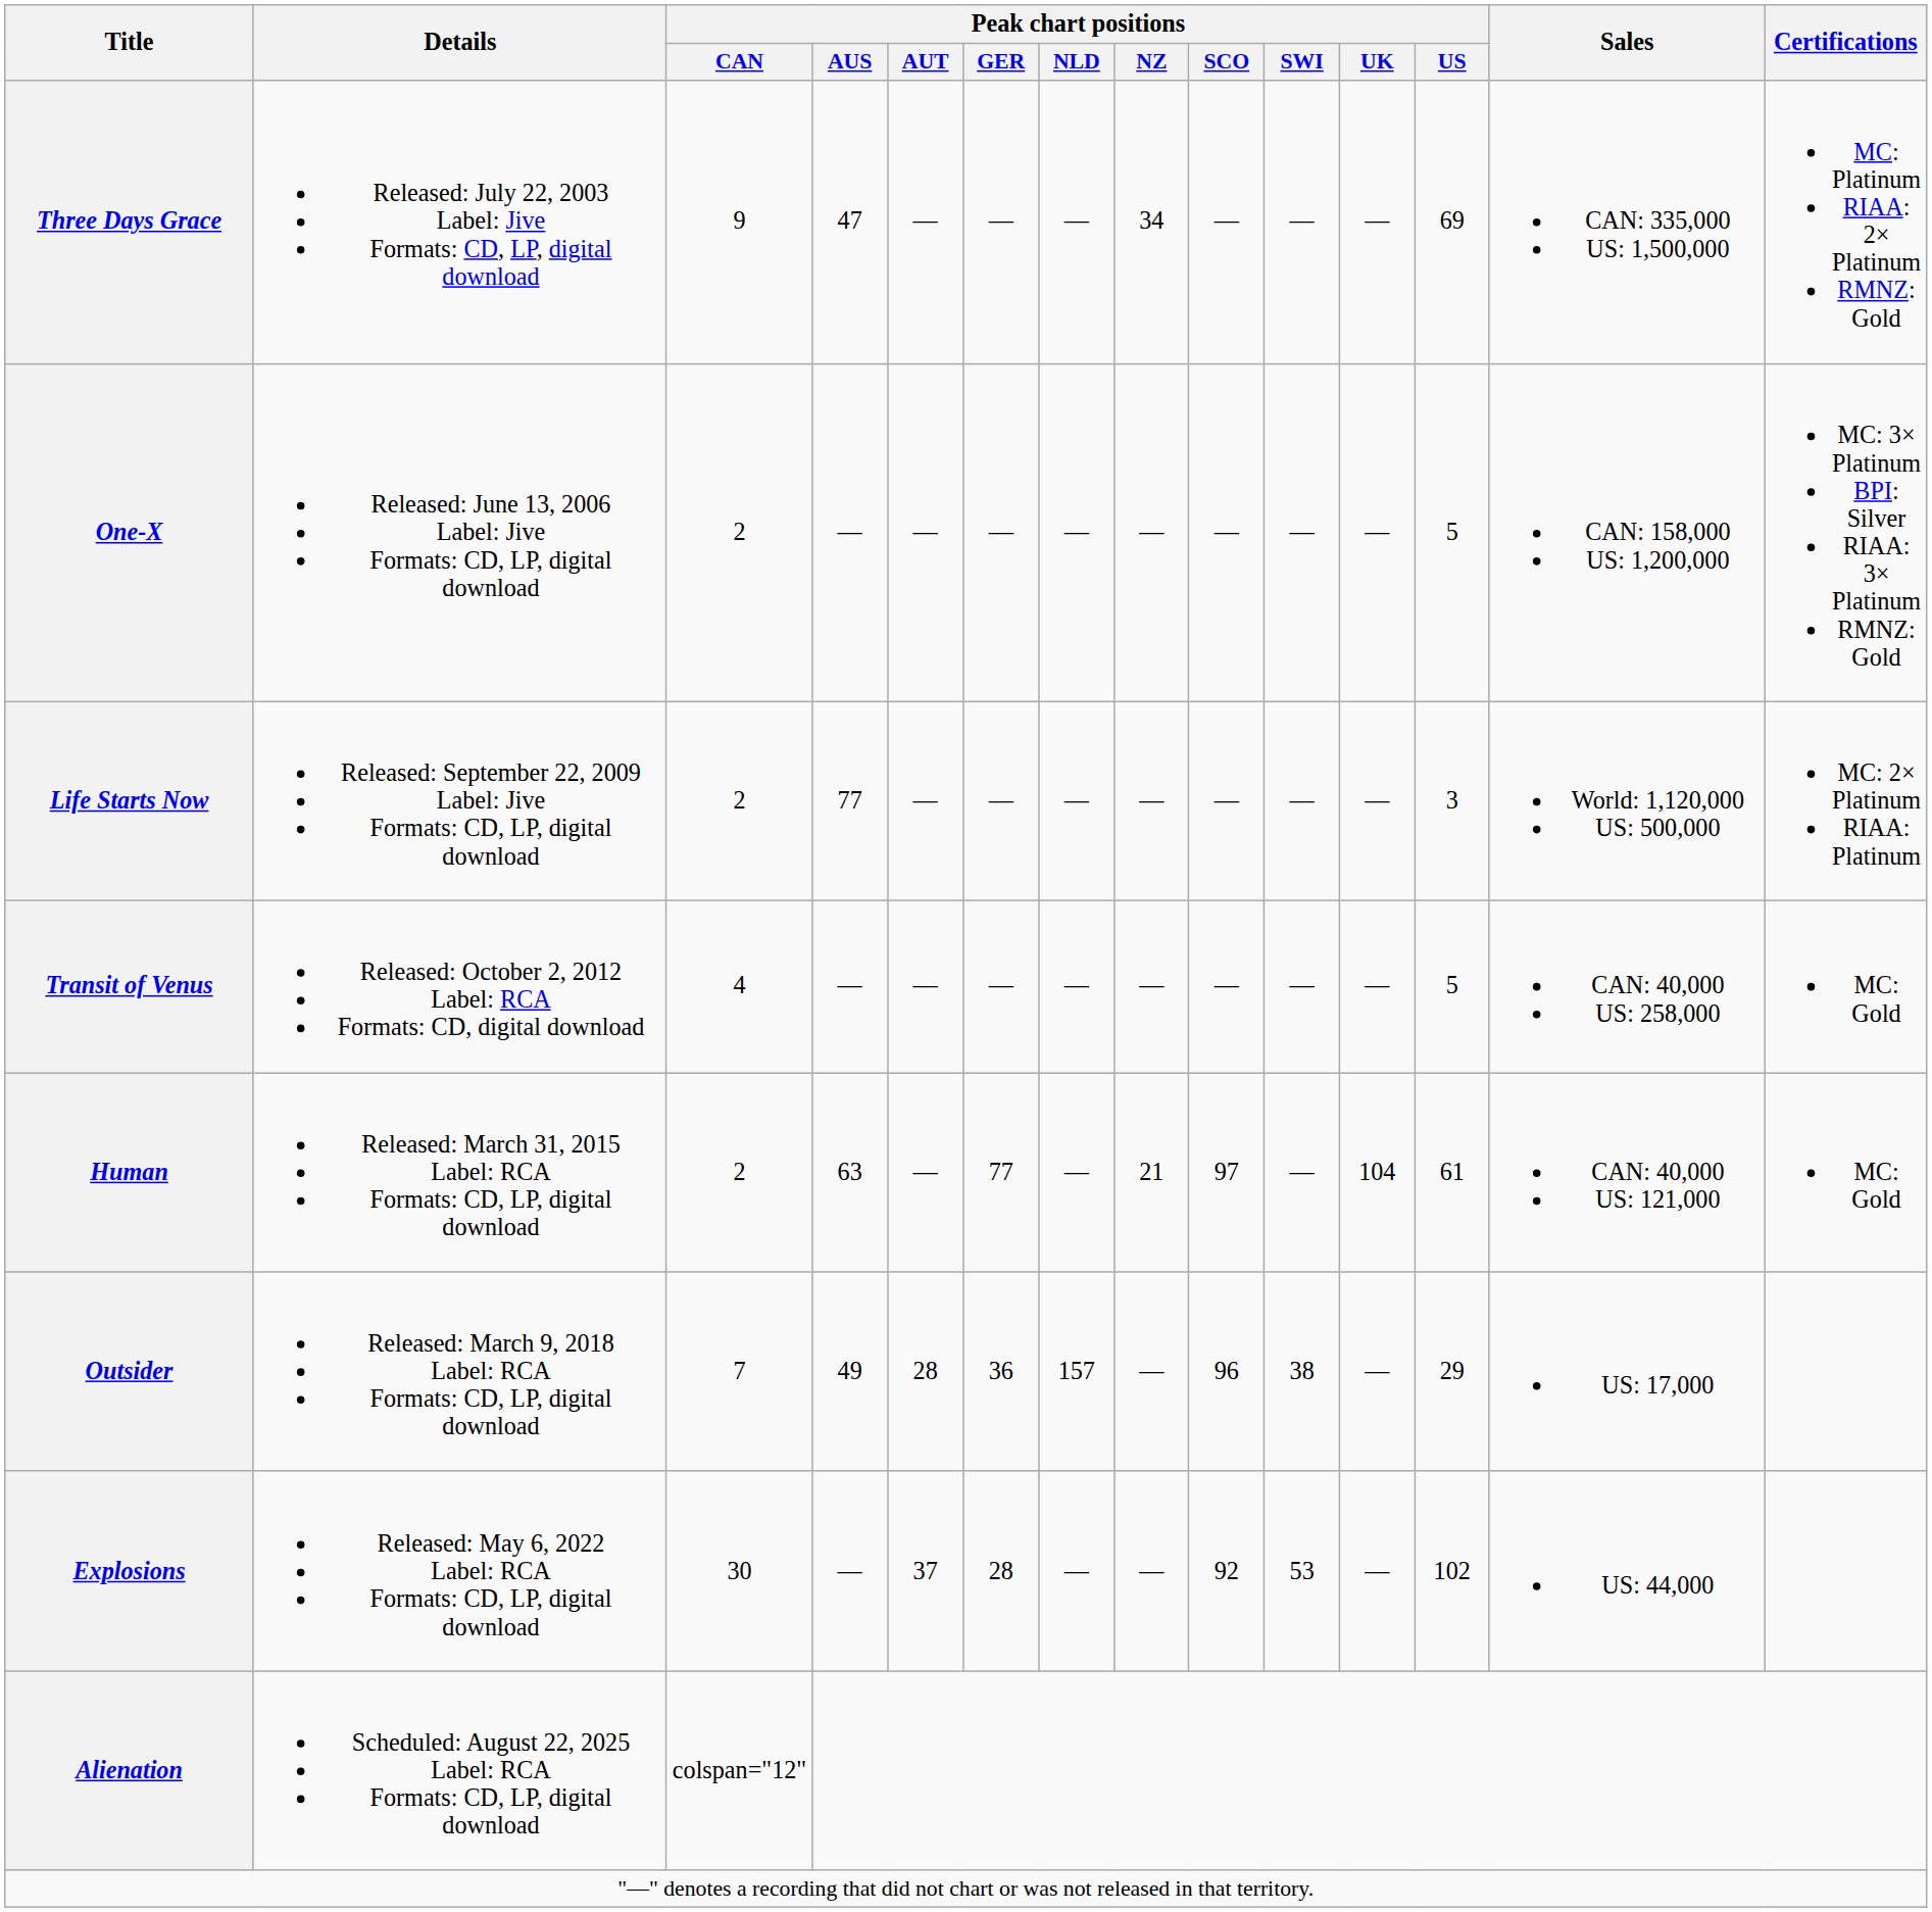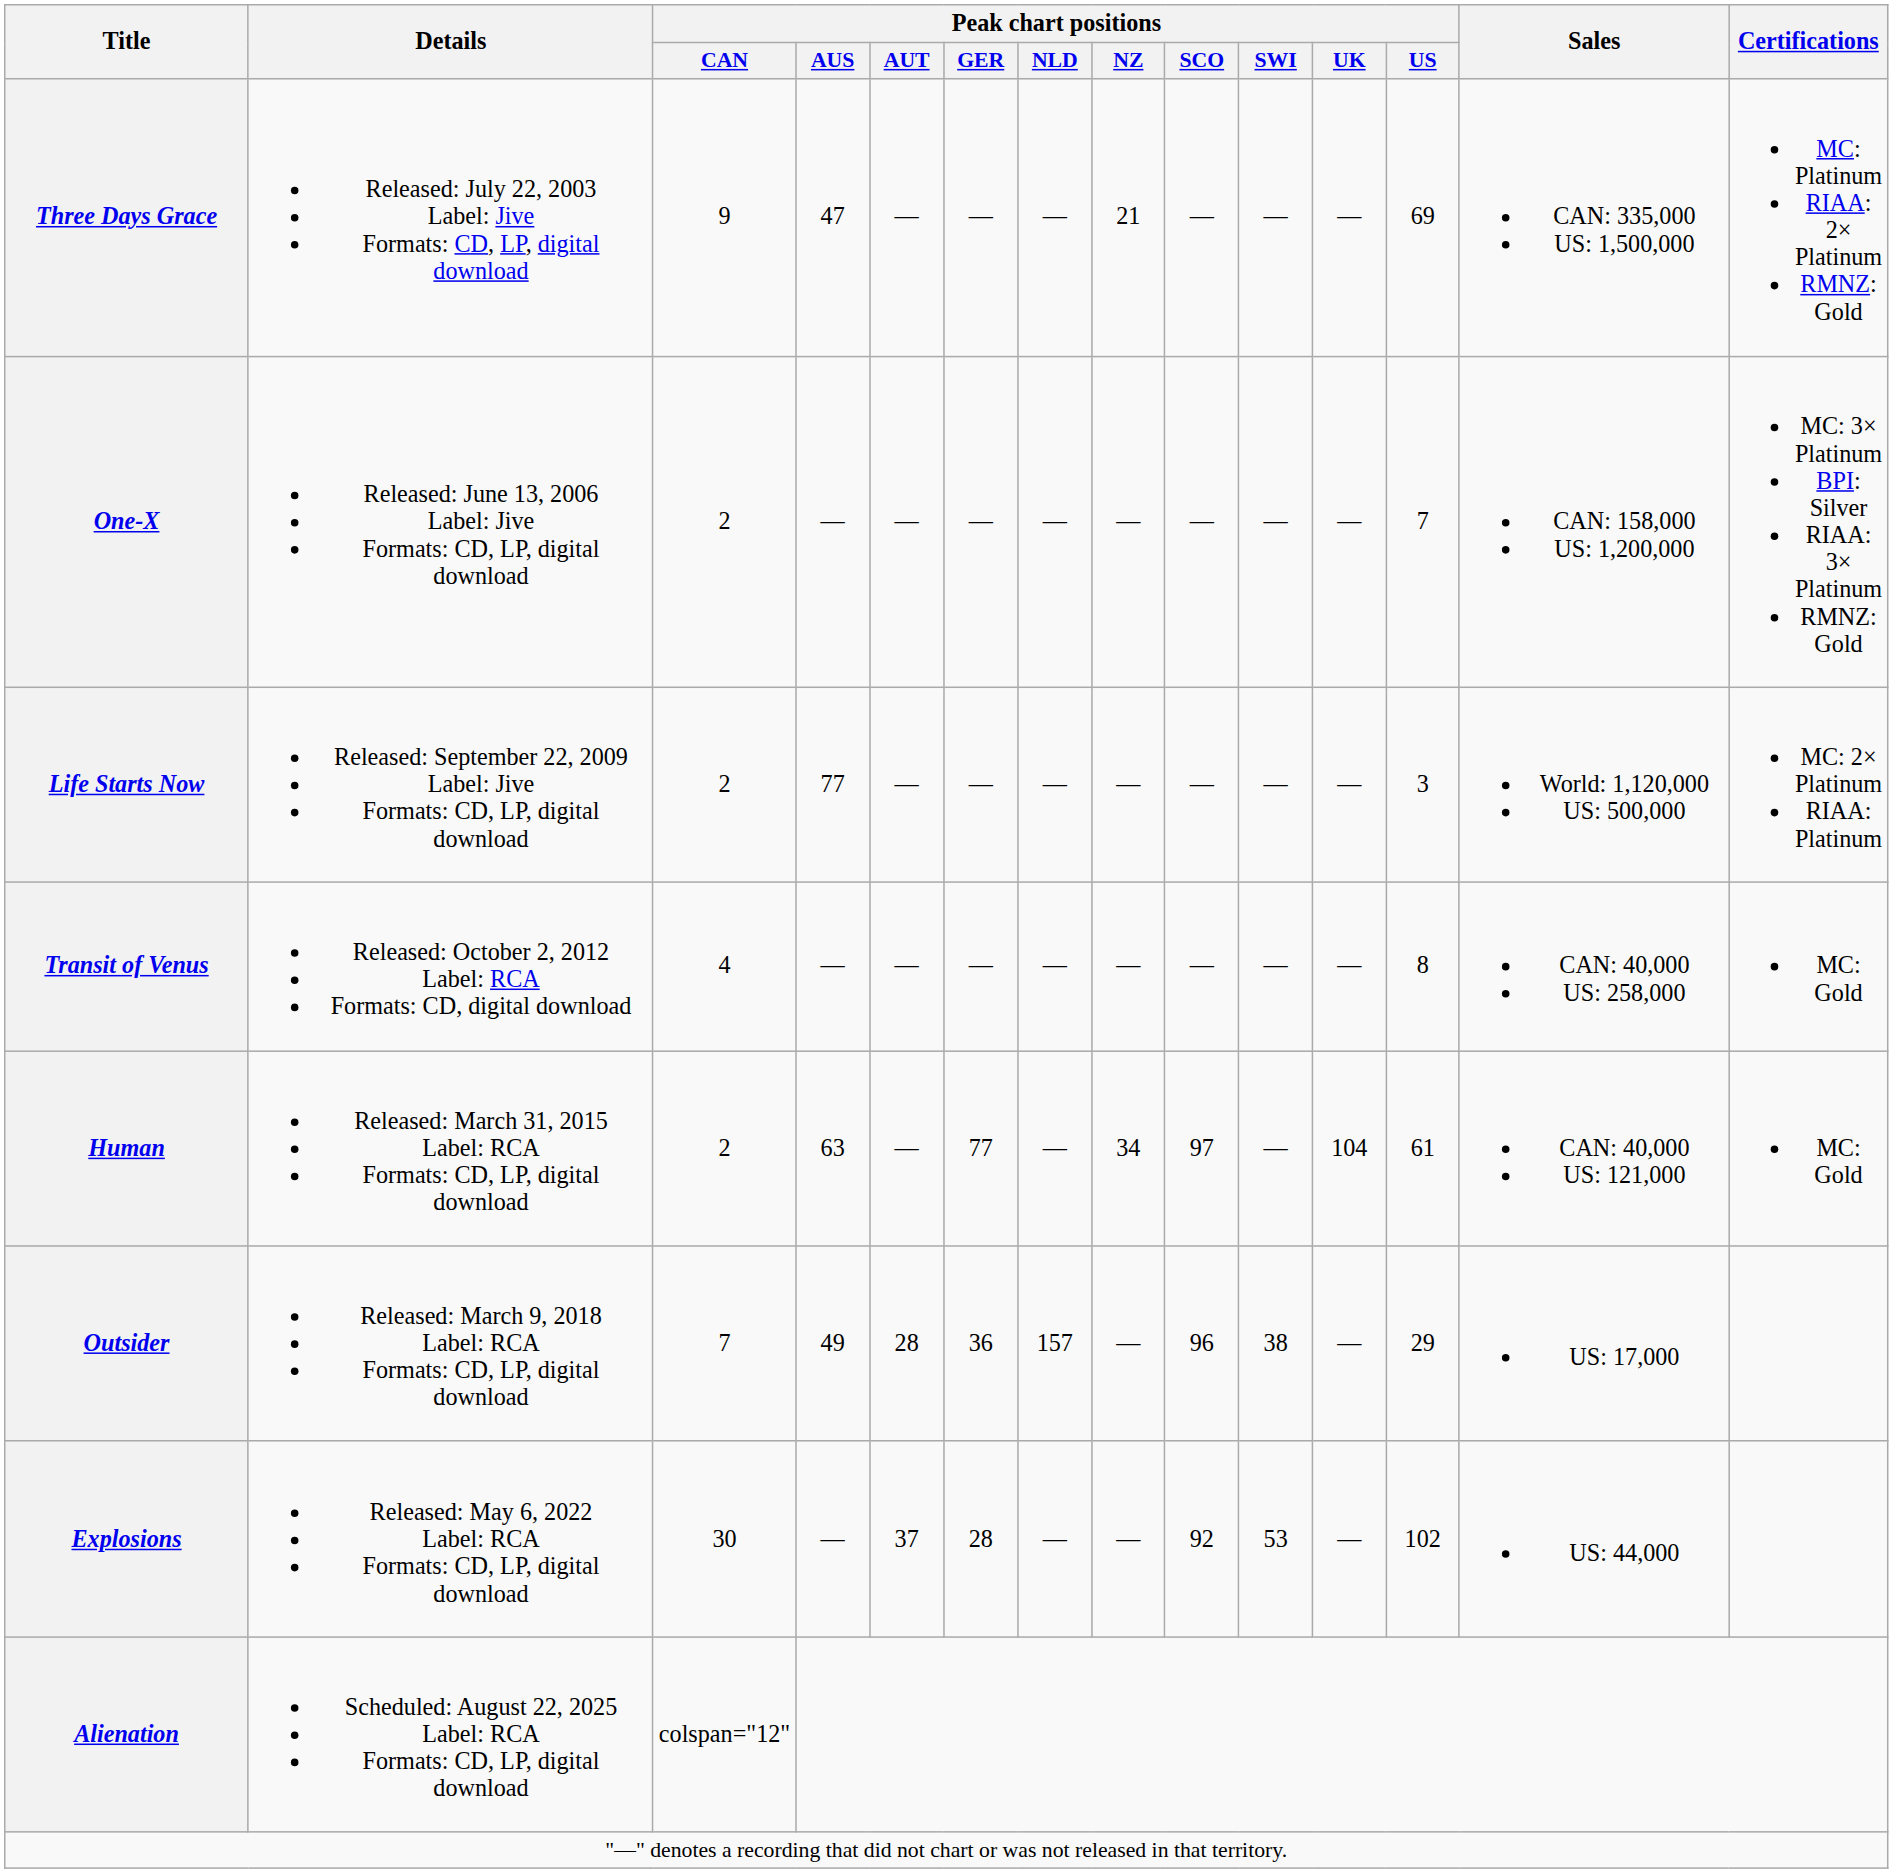Three Days Grace | Peak chart positions / NZ: 34 -> 21
One-X | Peak chart positions / US: 5 -> 7
Transit of Venus | Peak chart positions / US: 5 -> 8
Human | Peak chart positions / NZ: 21 -> 34
